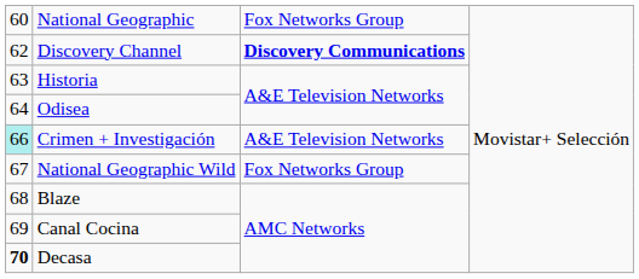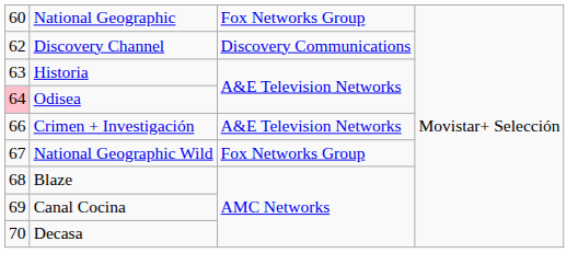Discovery Channel | column 3: bold -> normal
Odisea | column 1: no background -> pink background
Crimen + Investigación | column 1: paleturquoise background -> no background
Decasa | column 1: bold -> normal
